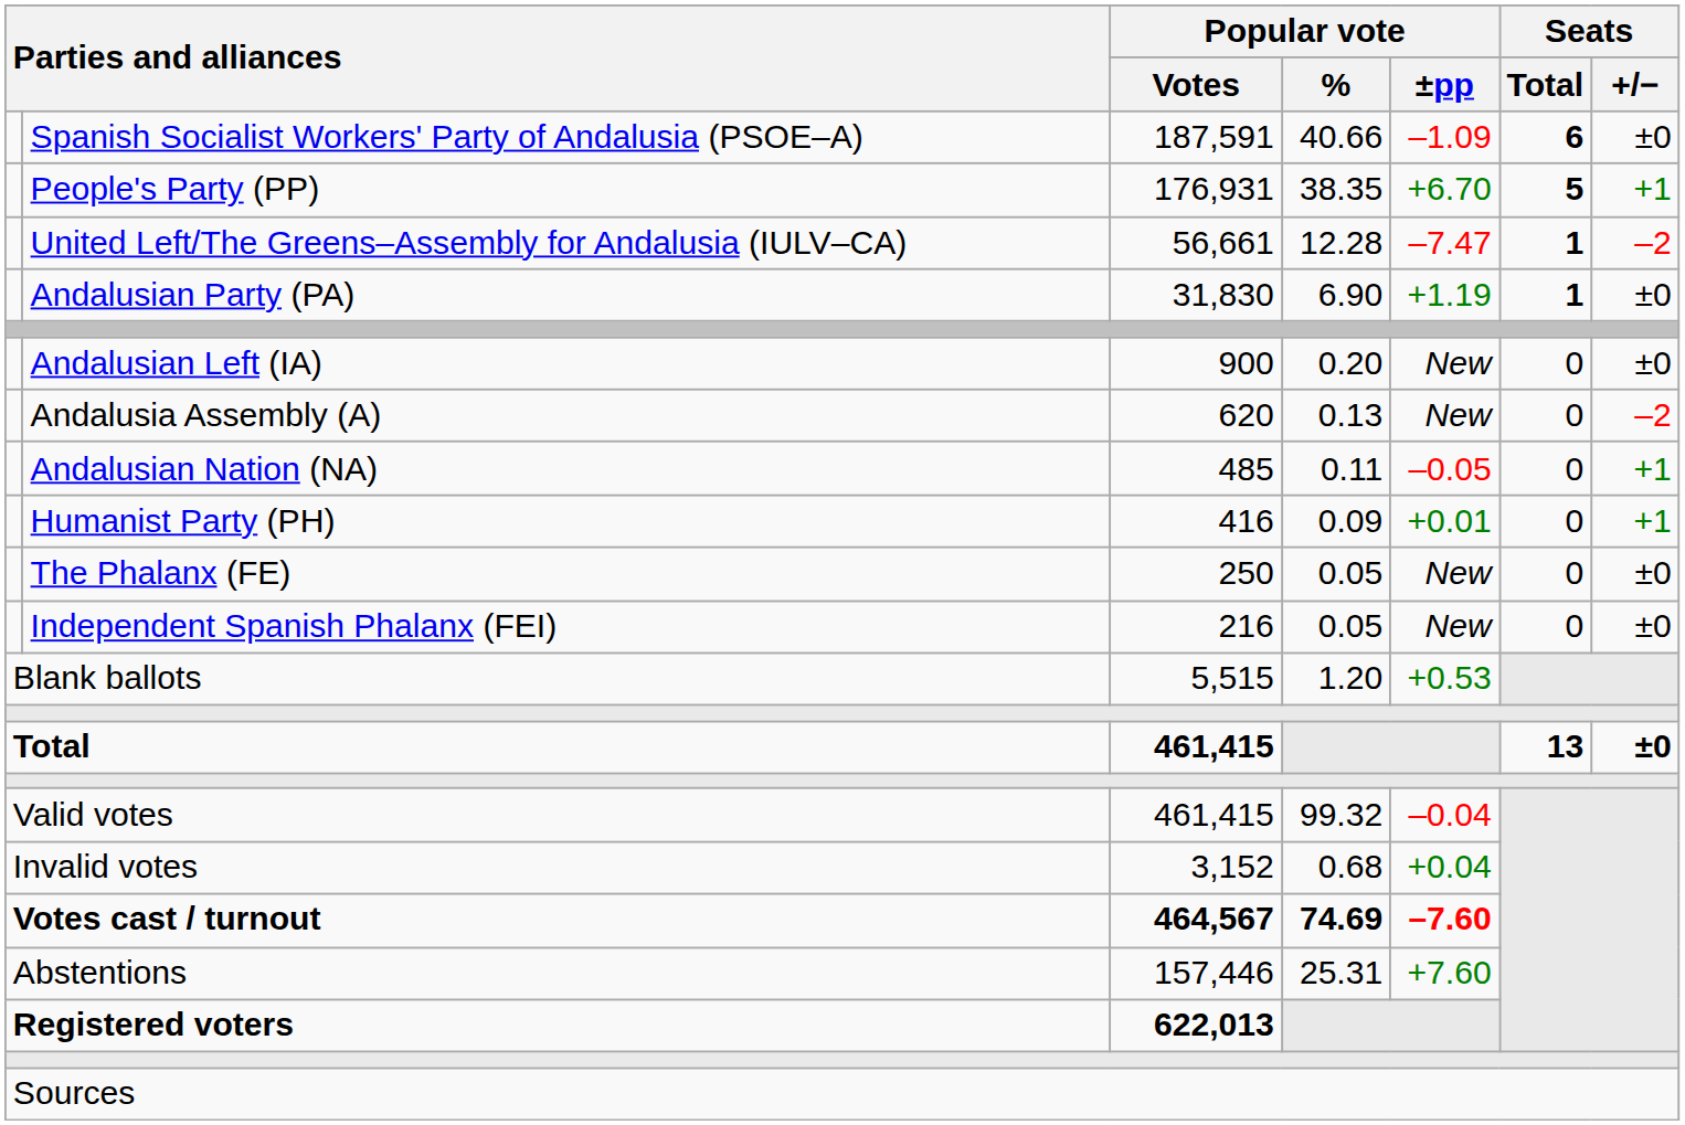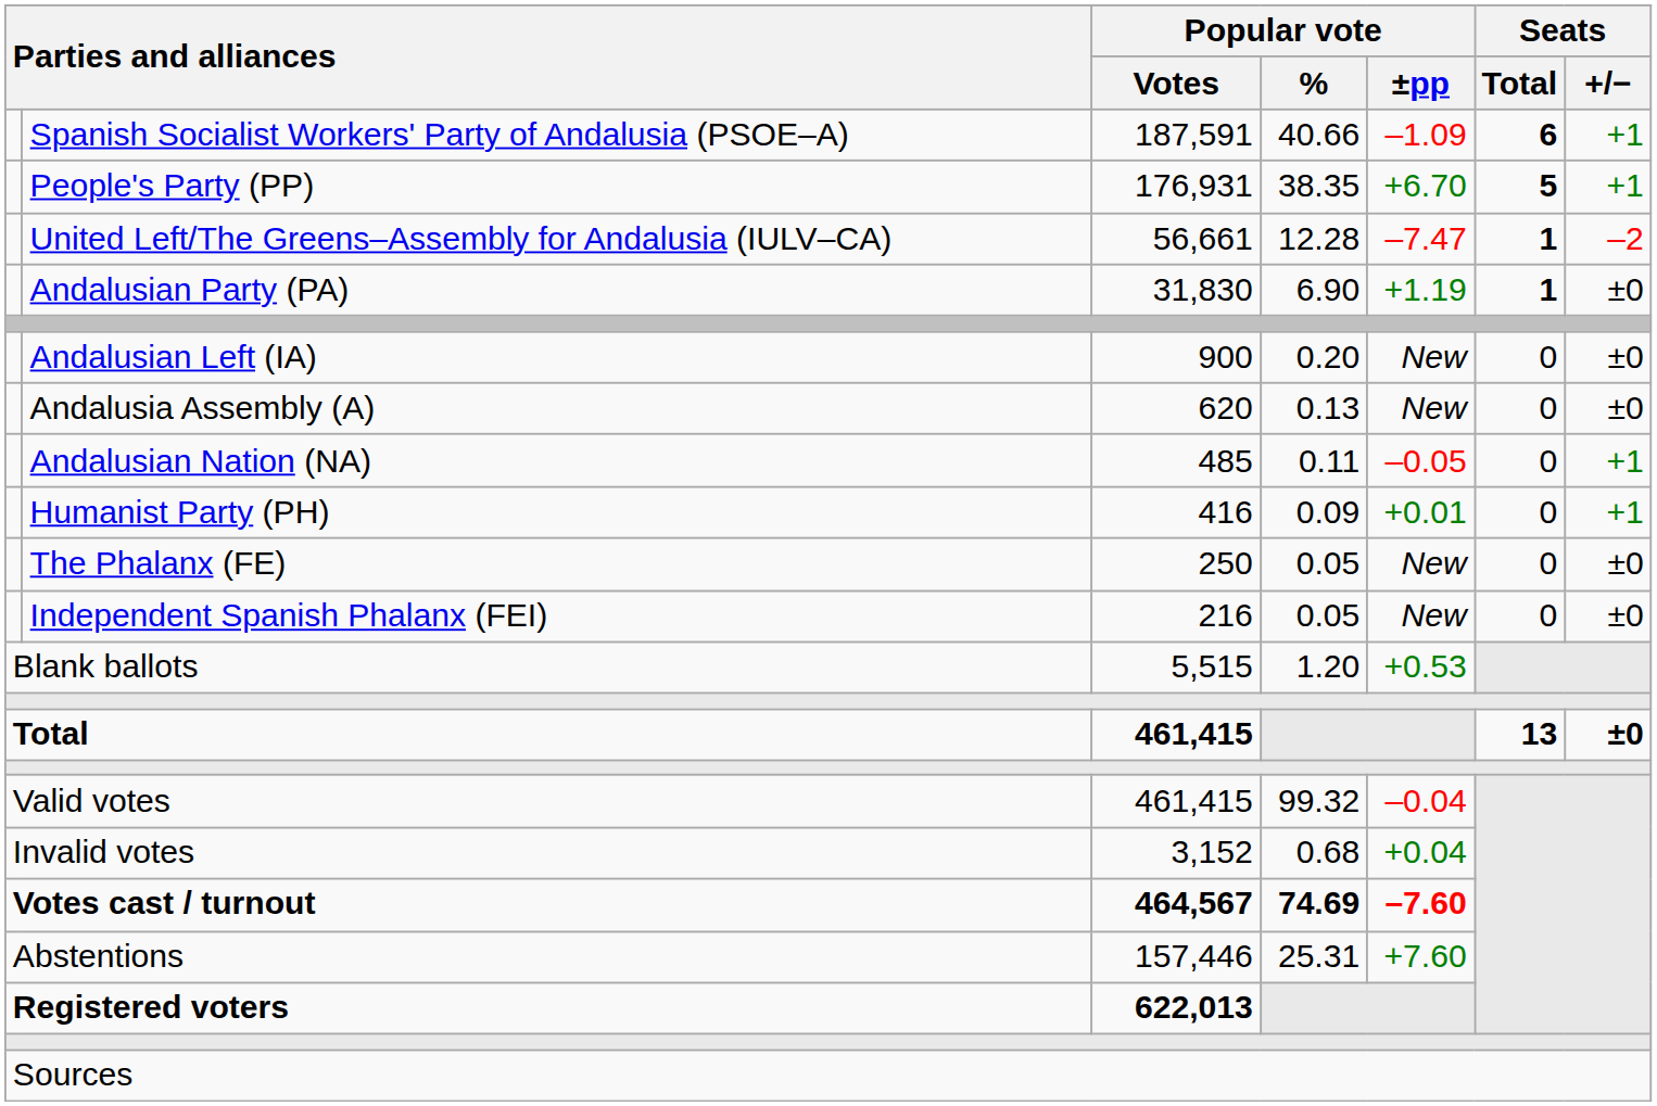Spanish Socialist Workers' Party of Andalusia (PSOE–A) | Seats / +/−: ±0 -> +1
Andalusia Assembly (A) | Seats / +/−: –2 -> ±0
